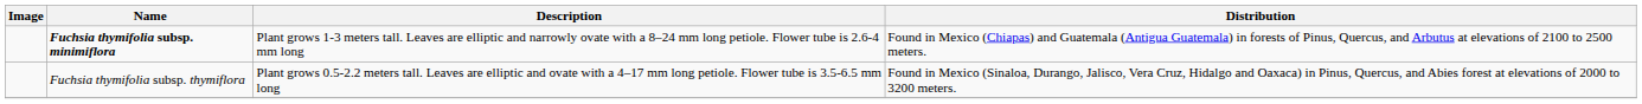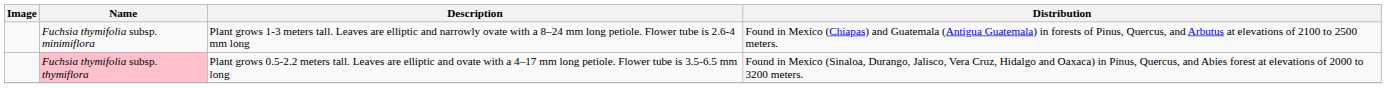Fuchsia thymifolia subsp. minimiflora | Name: bold -> normal
Fuchsia thymifolia subsp. thymiflora | Name: no background -> pink background
